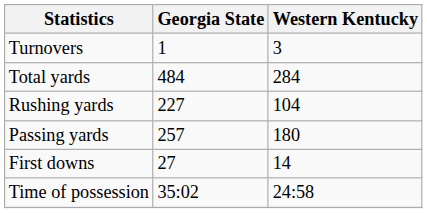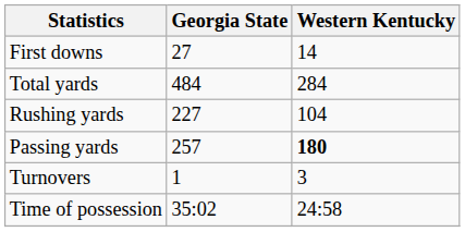rows swapped: First downs <-> Turnovers
Passing yards | Western Kentucky: normal -> bold
